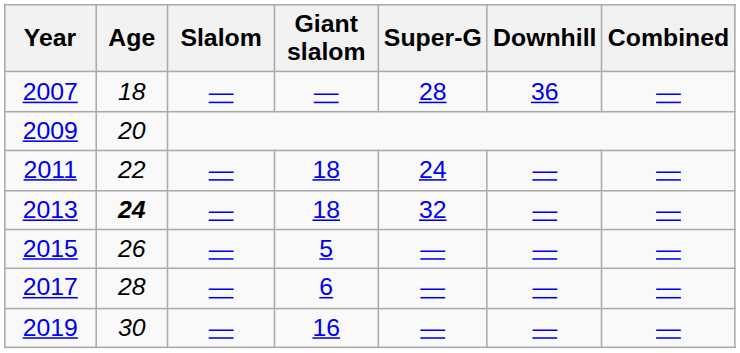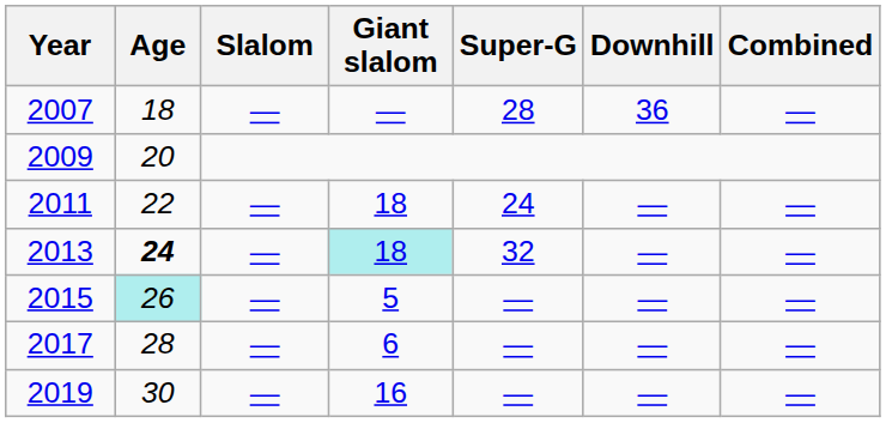2013 | Giant slalom: no background -> paleturquoise background
2015 | Age: no background -> paleturquoise background
